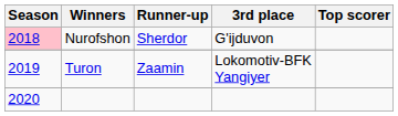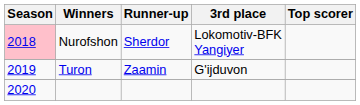Nurofshon | 3rd place: G'ijduvon -> Lokomotiv-BFK Yangiyer
Turon | 3rd place: Lokomotiv-BFK Yangiyer -> G'ijduvon
